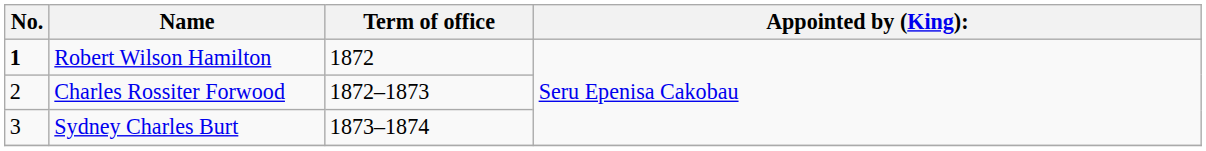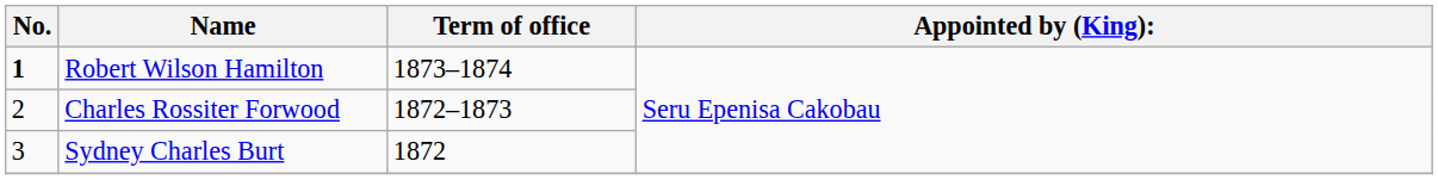Robert Wilson Hamilton | Term of office: 1872 -> 1873–1874
Sydney Charles Burt | Term of office: 1873–1874 -> 1872
